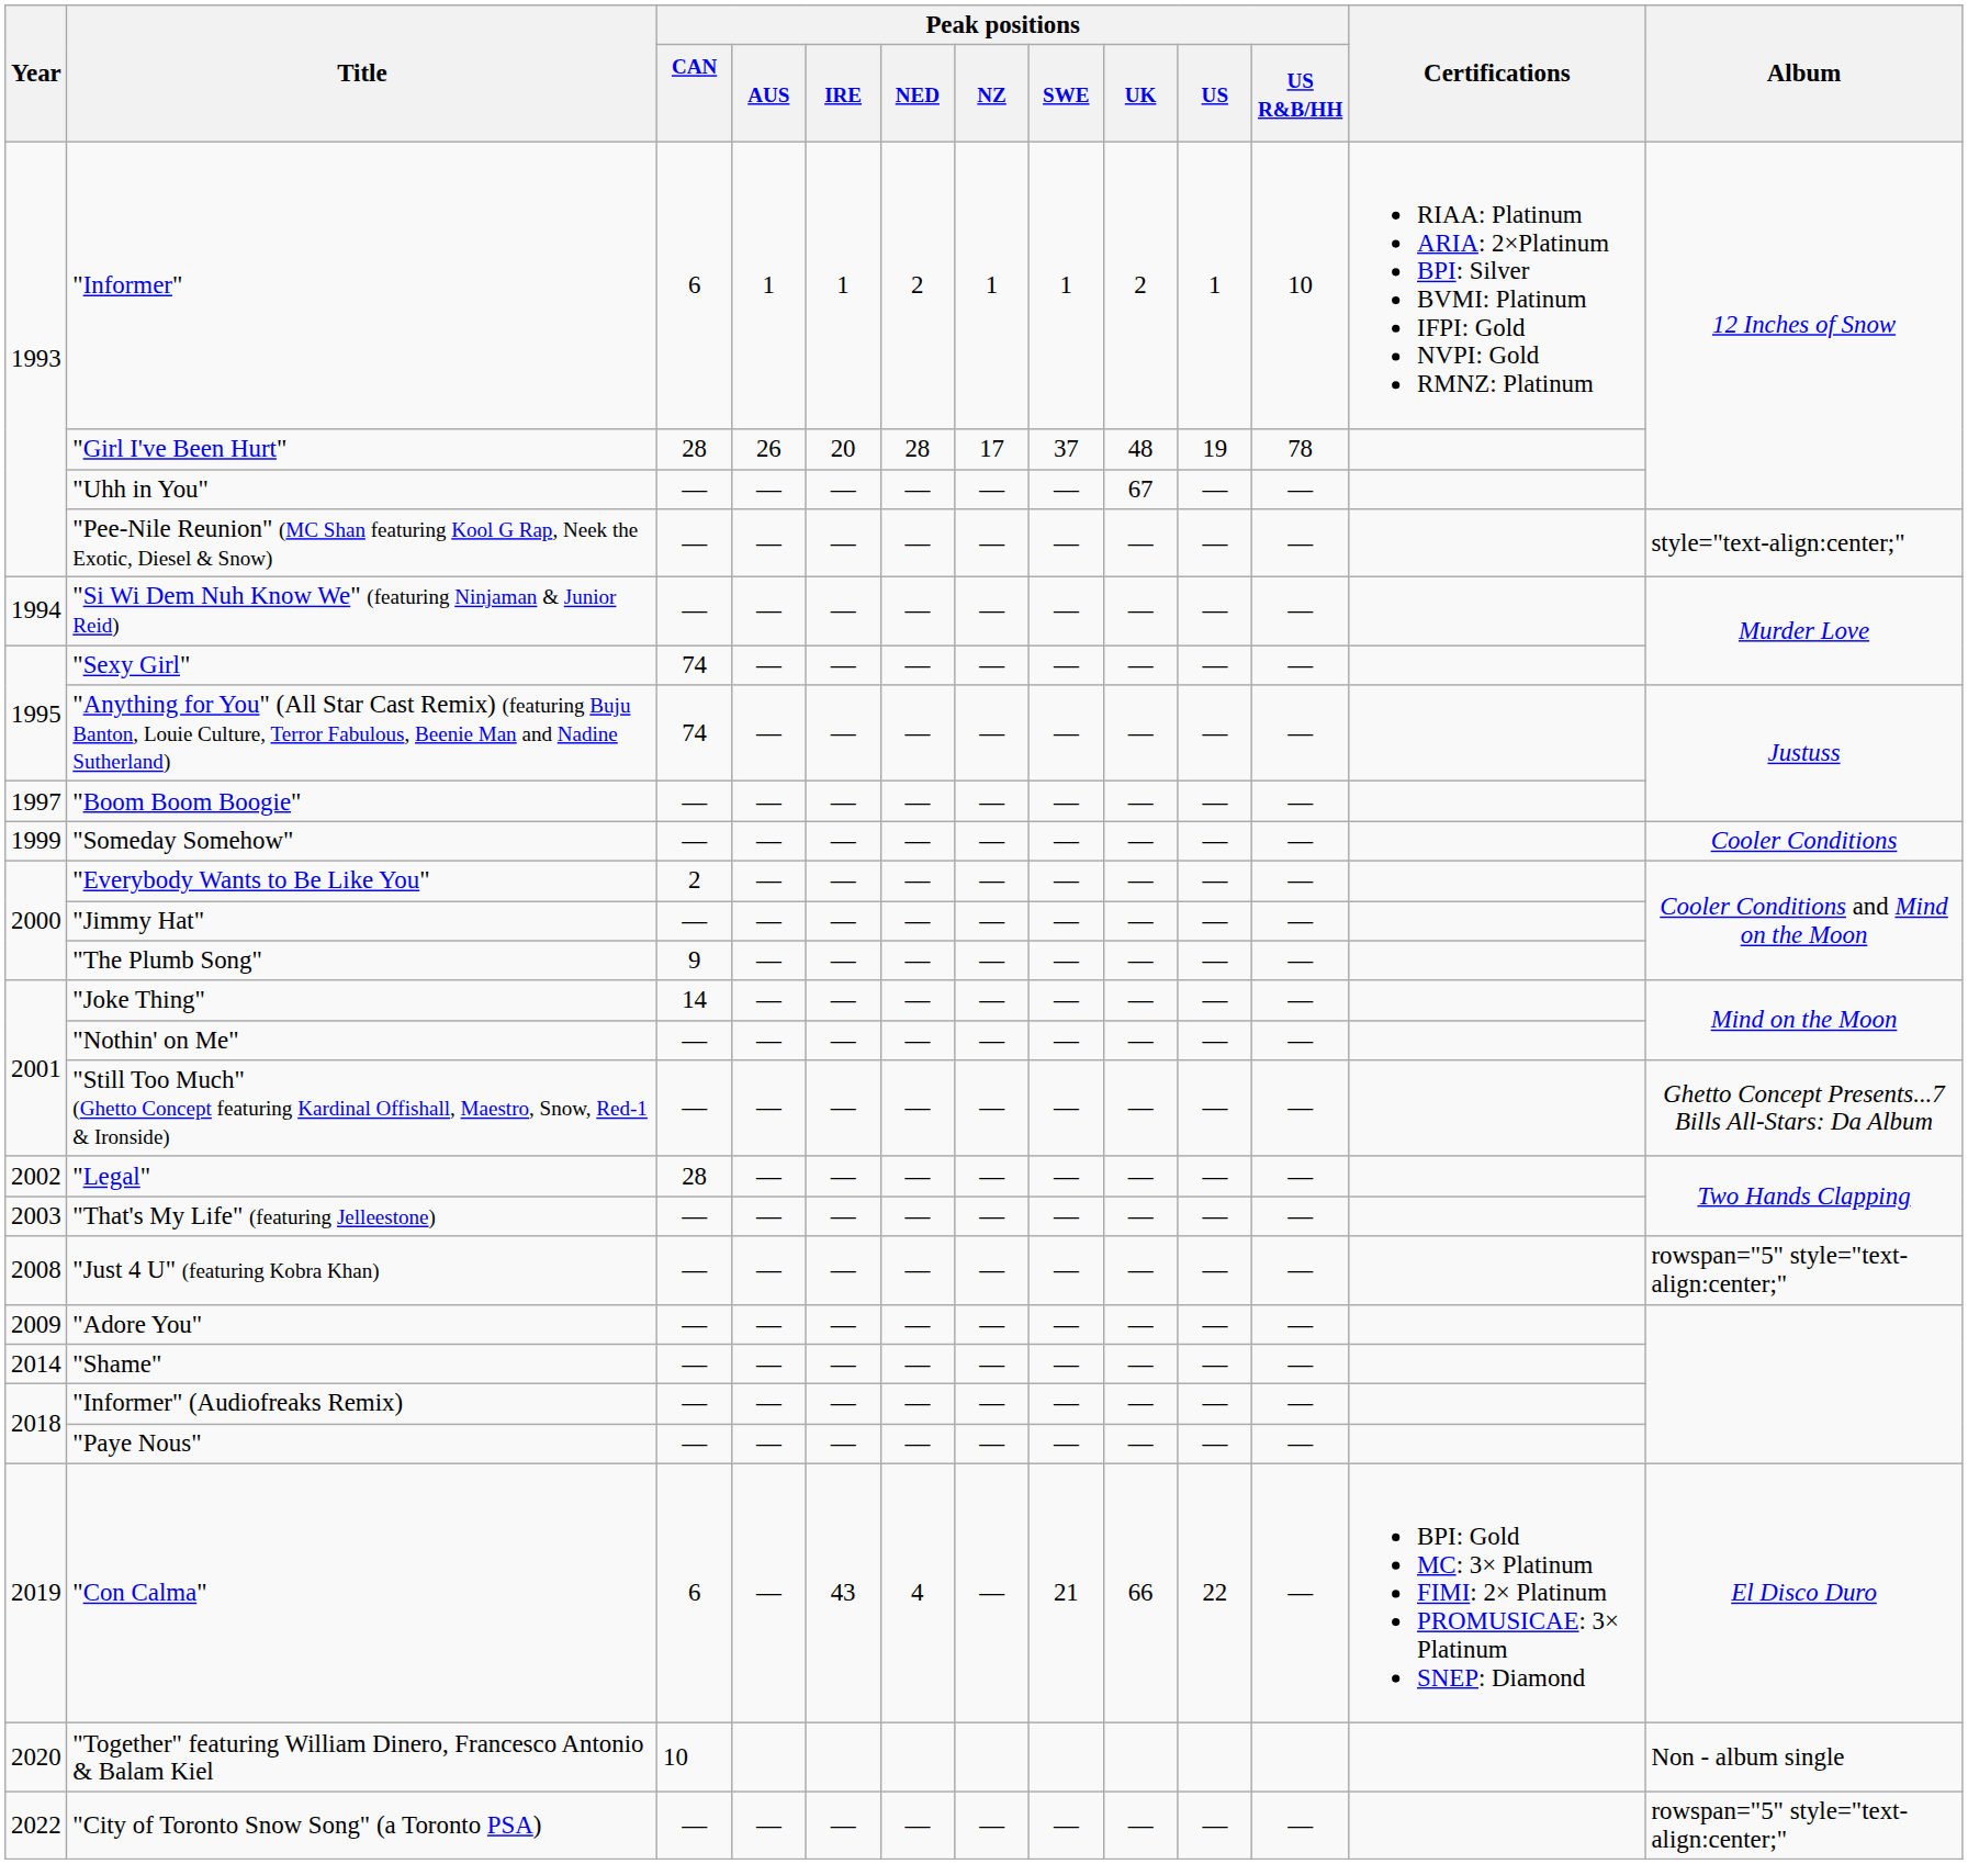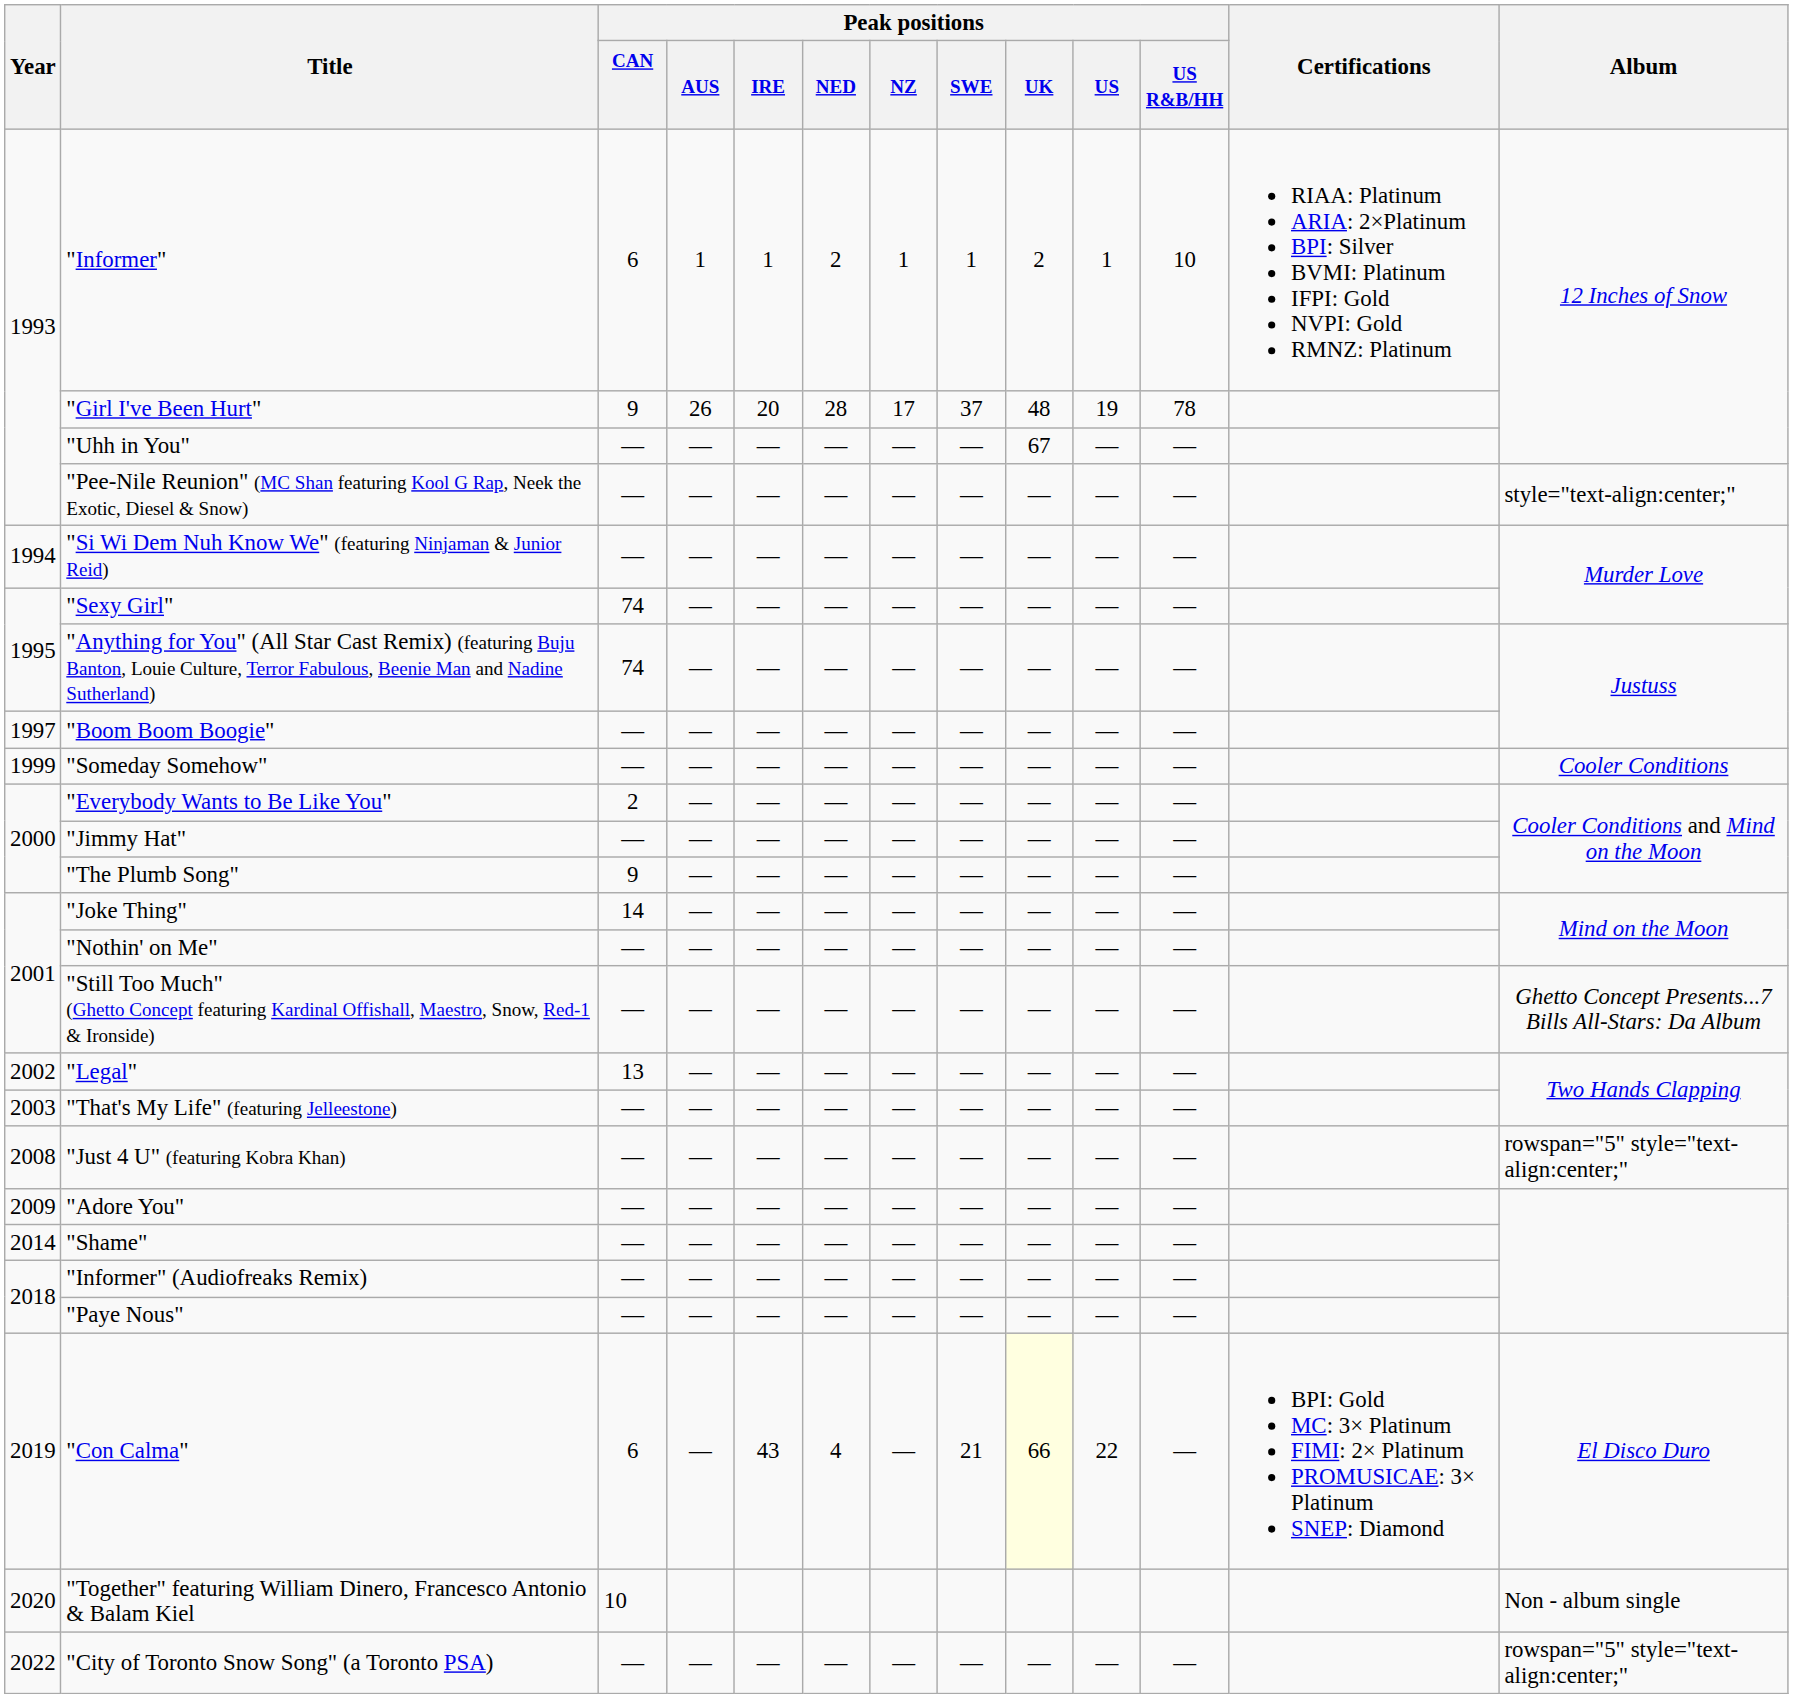"Girl I've Been Hurt" | Peak positions / CAN: 28 -> 9
"Legal" | Peak positions / CAN: 28 -> 13
"Con Calma" | Peak positions / UK: no background -> lightyellow background
